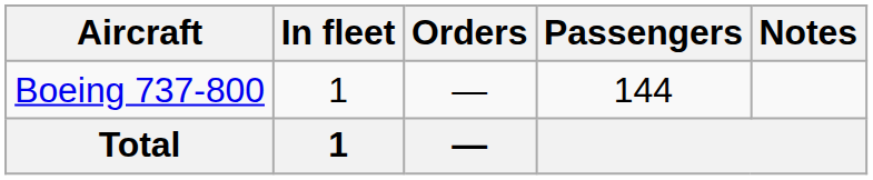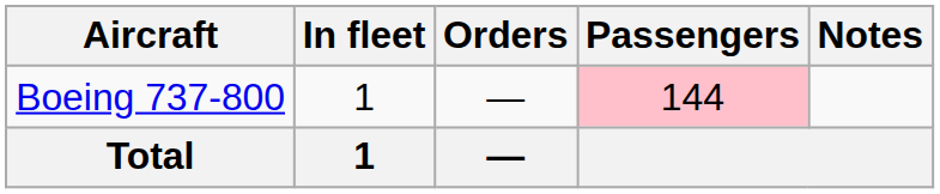Boeing 737-800 | Passengers: no background -> pink background
